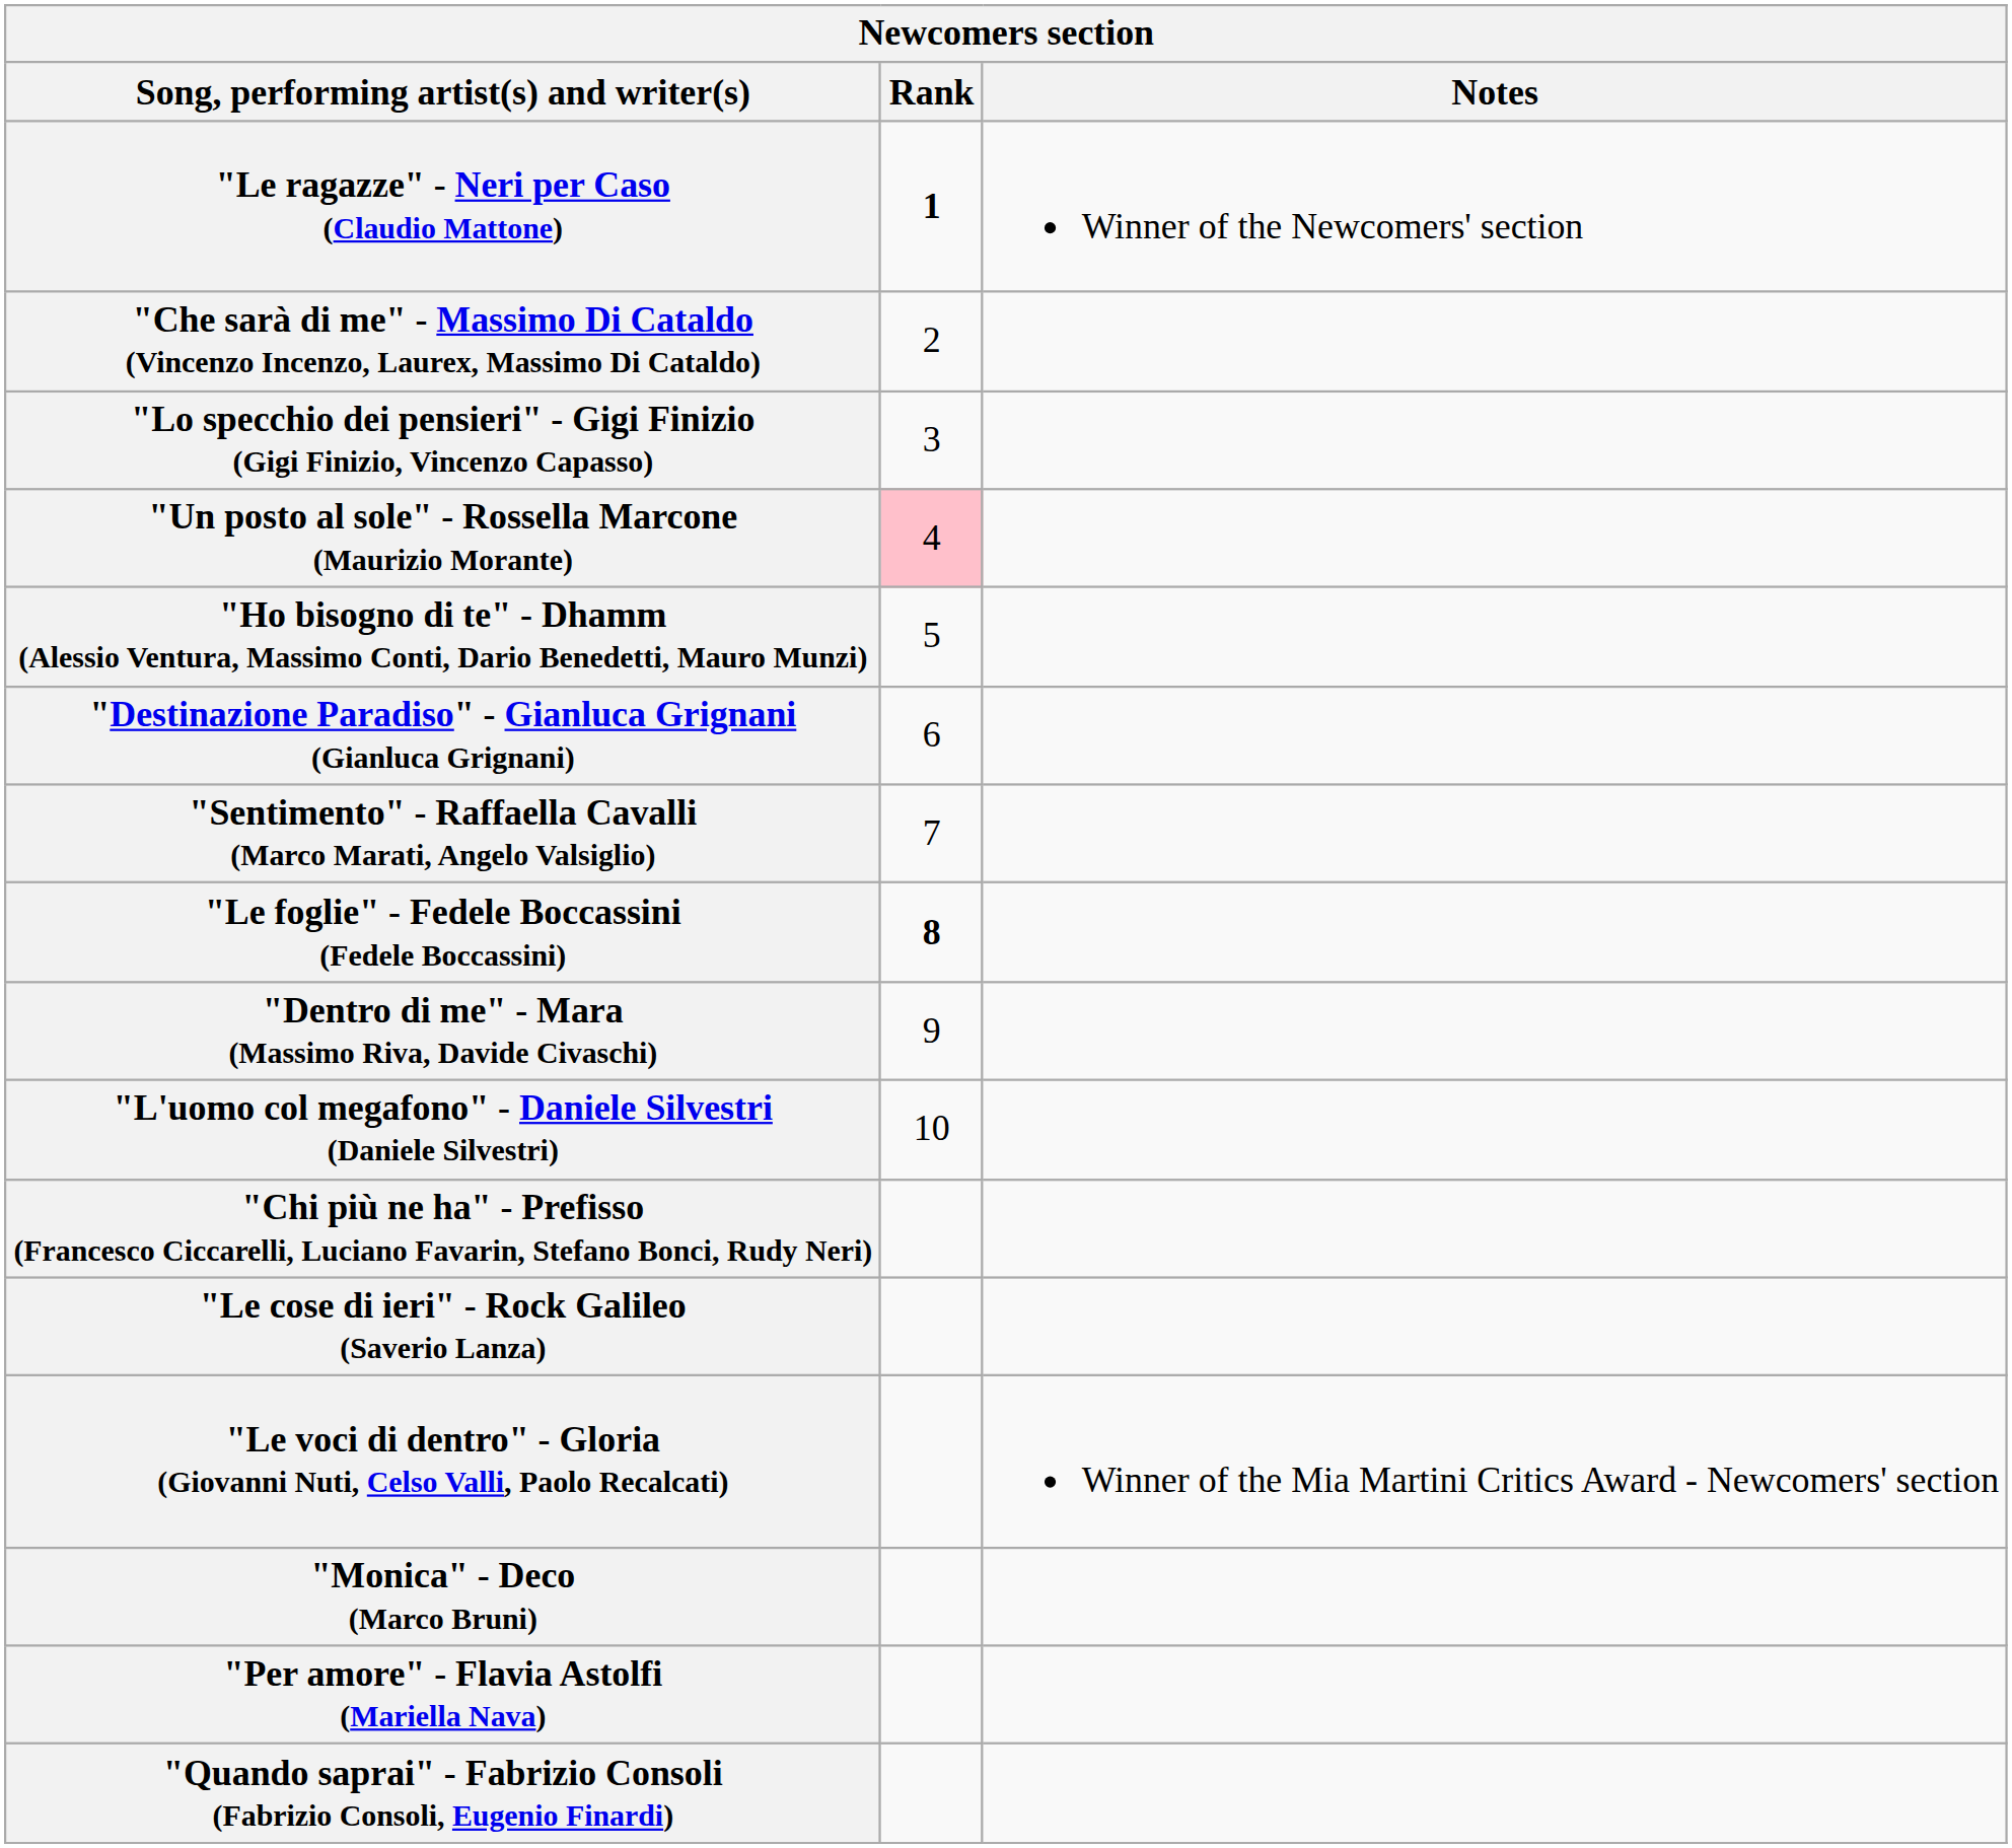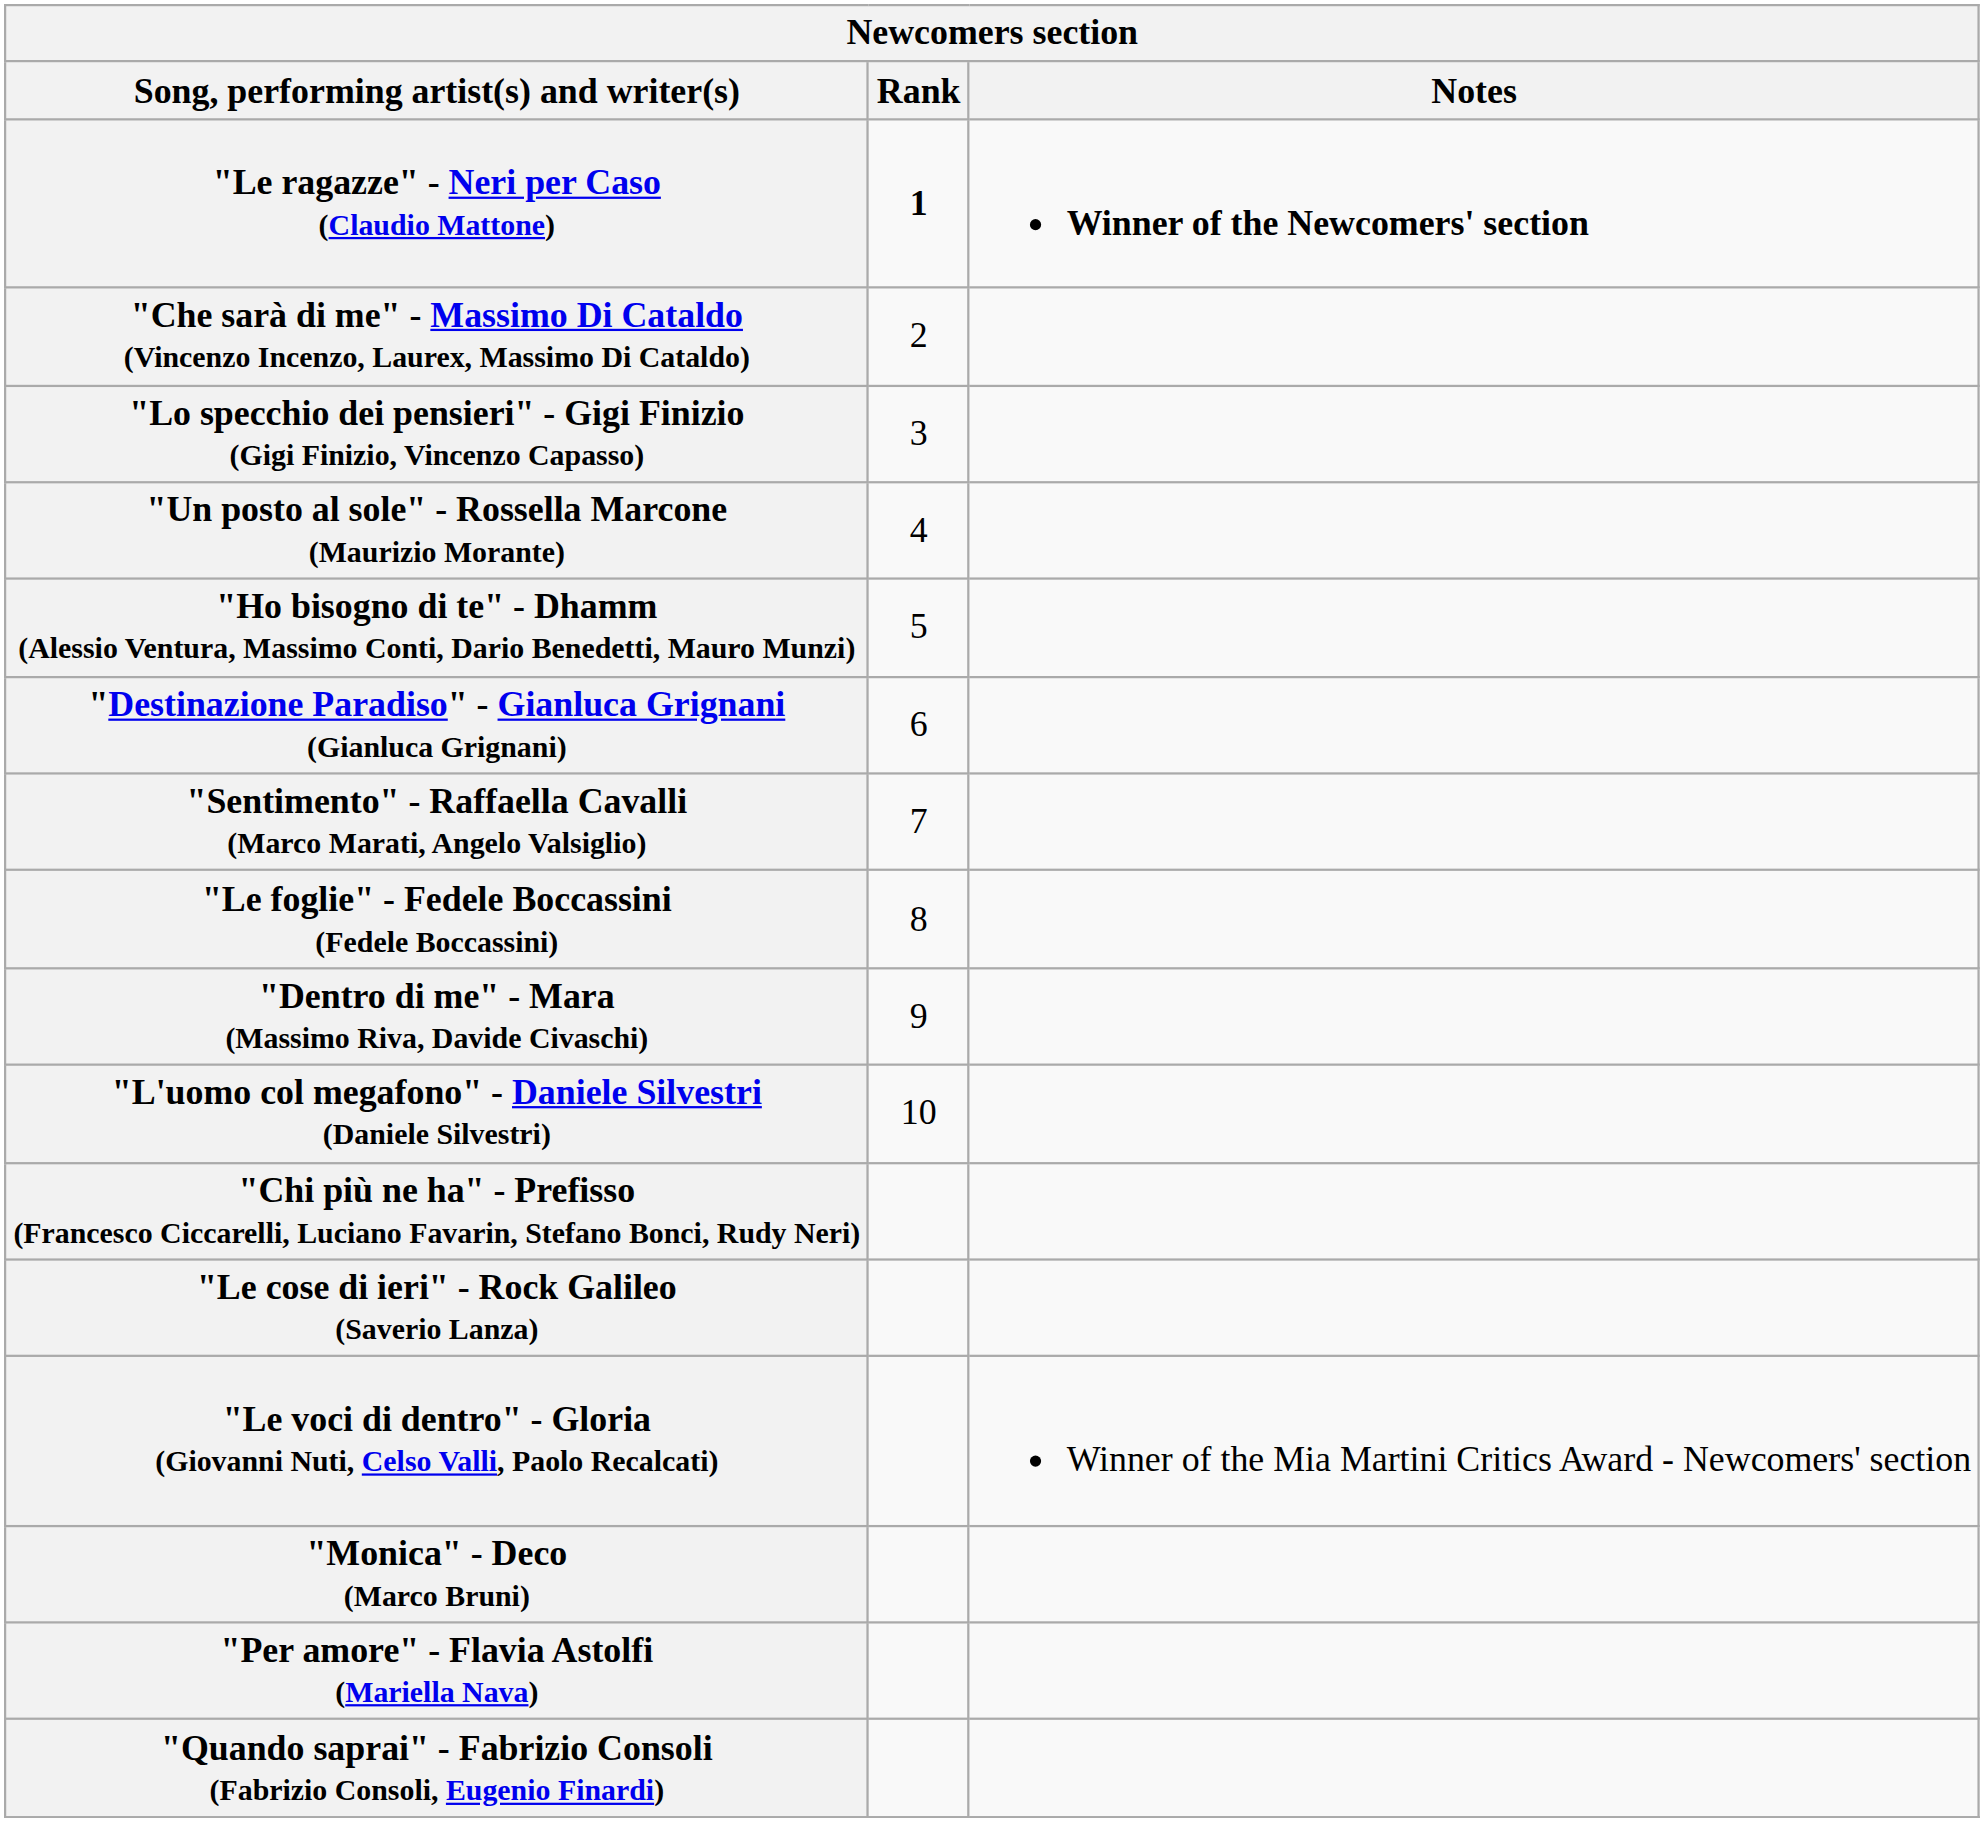"Le ragazze" - Neri per Caso (Claudio Mattone) | Notes: normal -> bold
"Un posto al sole" - Rossella Marcone (Maurizio Morante) | Rank: pink background -> no background
"Le foglie" - Fedele Boccassini (Fedele Boccassini) | Rank: bold -> normal
